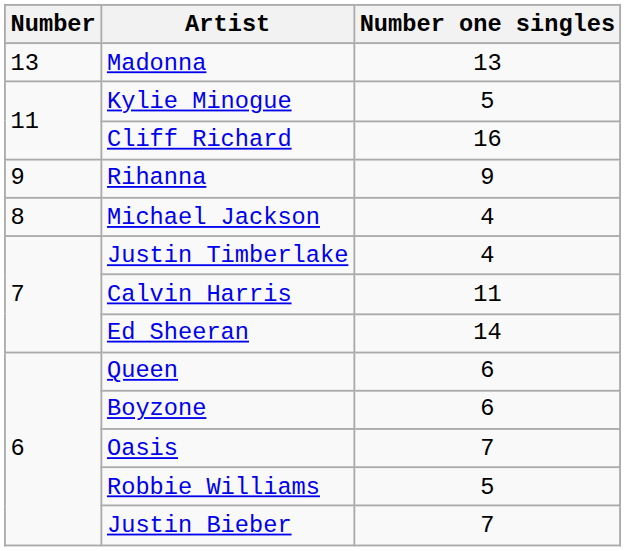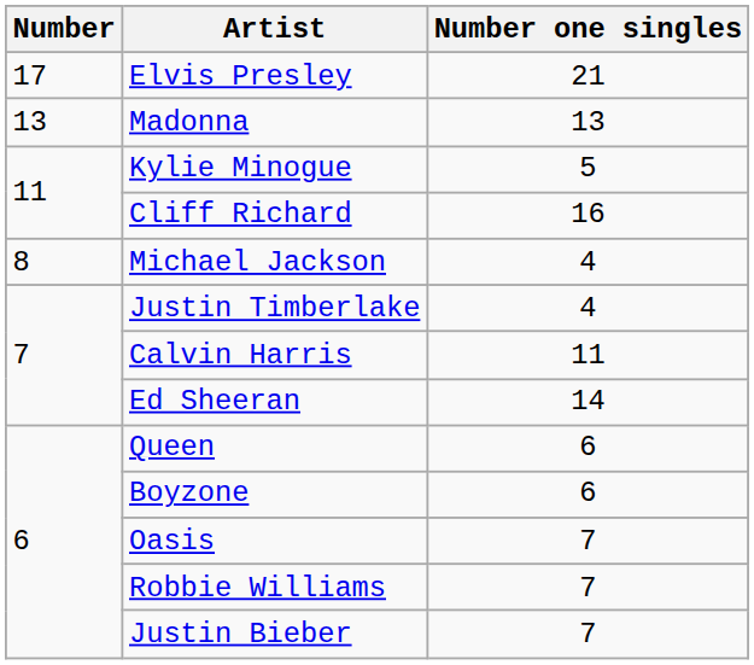+ row: 17 | Elvis Presley | 21
- row: 9 | Rihanna | 9
Robbie Williams | Number one singles: 5 -> 7
